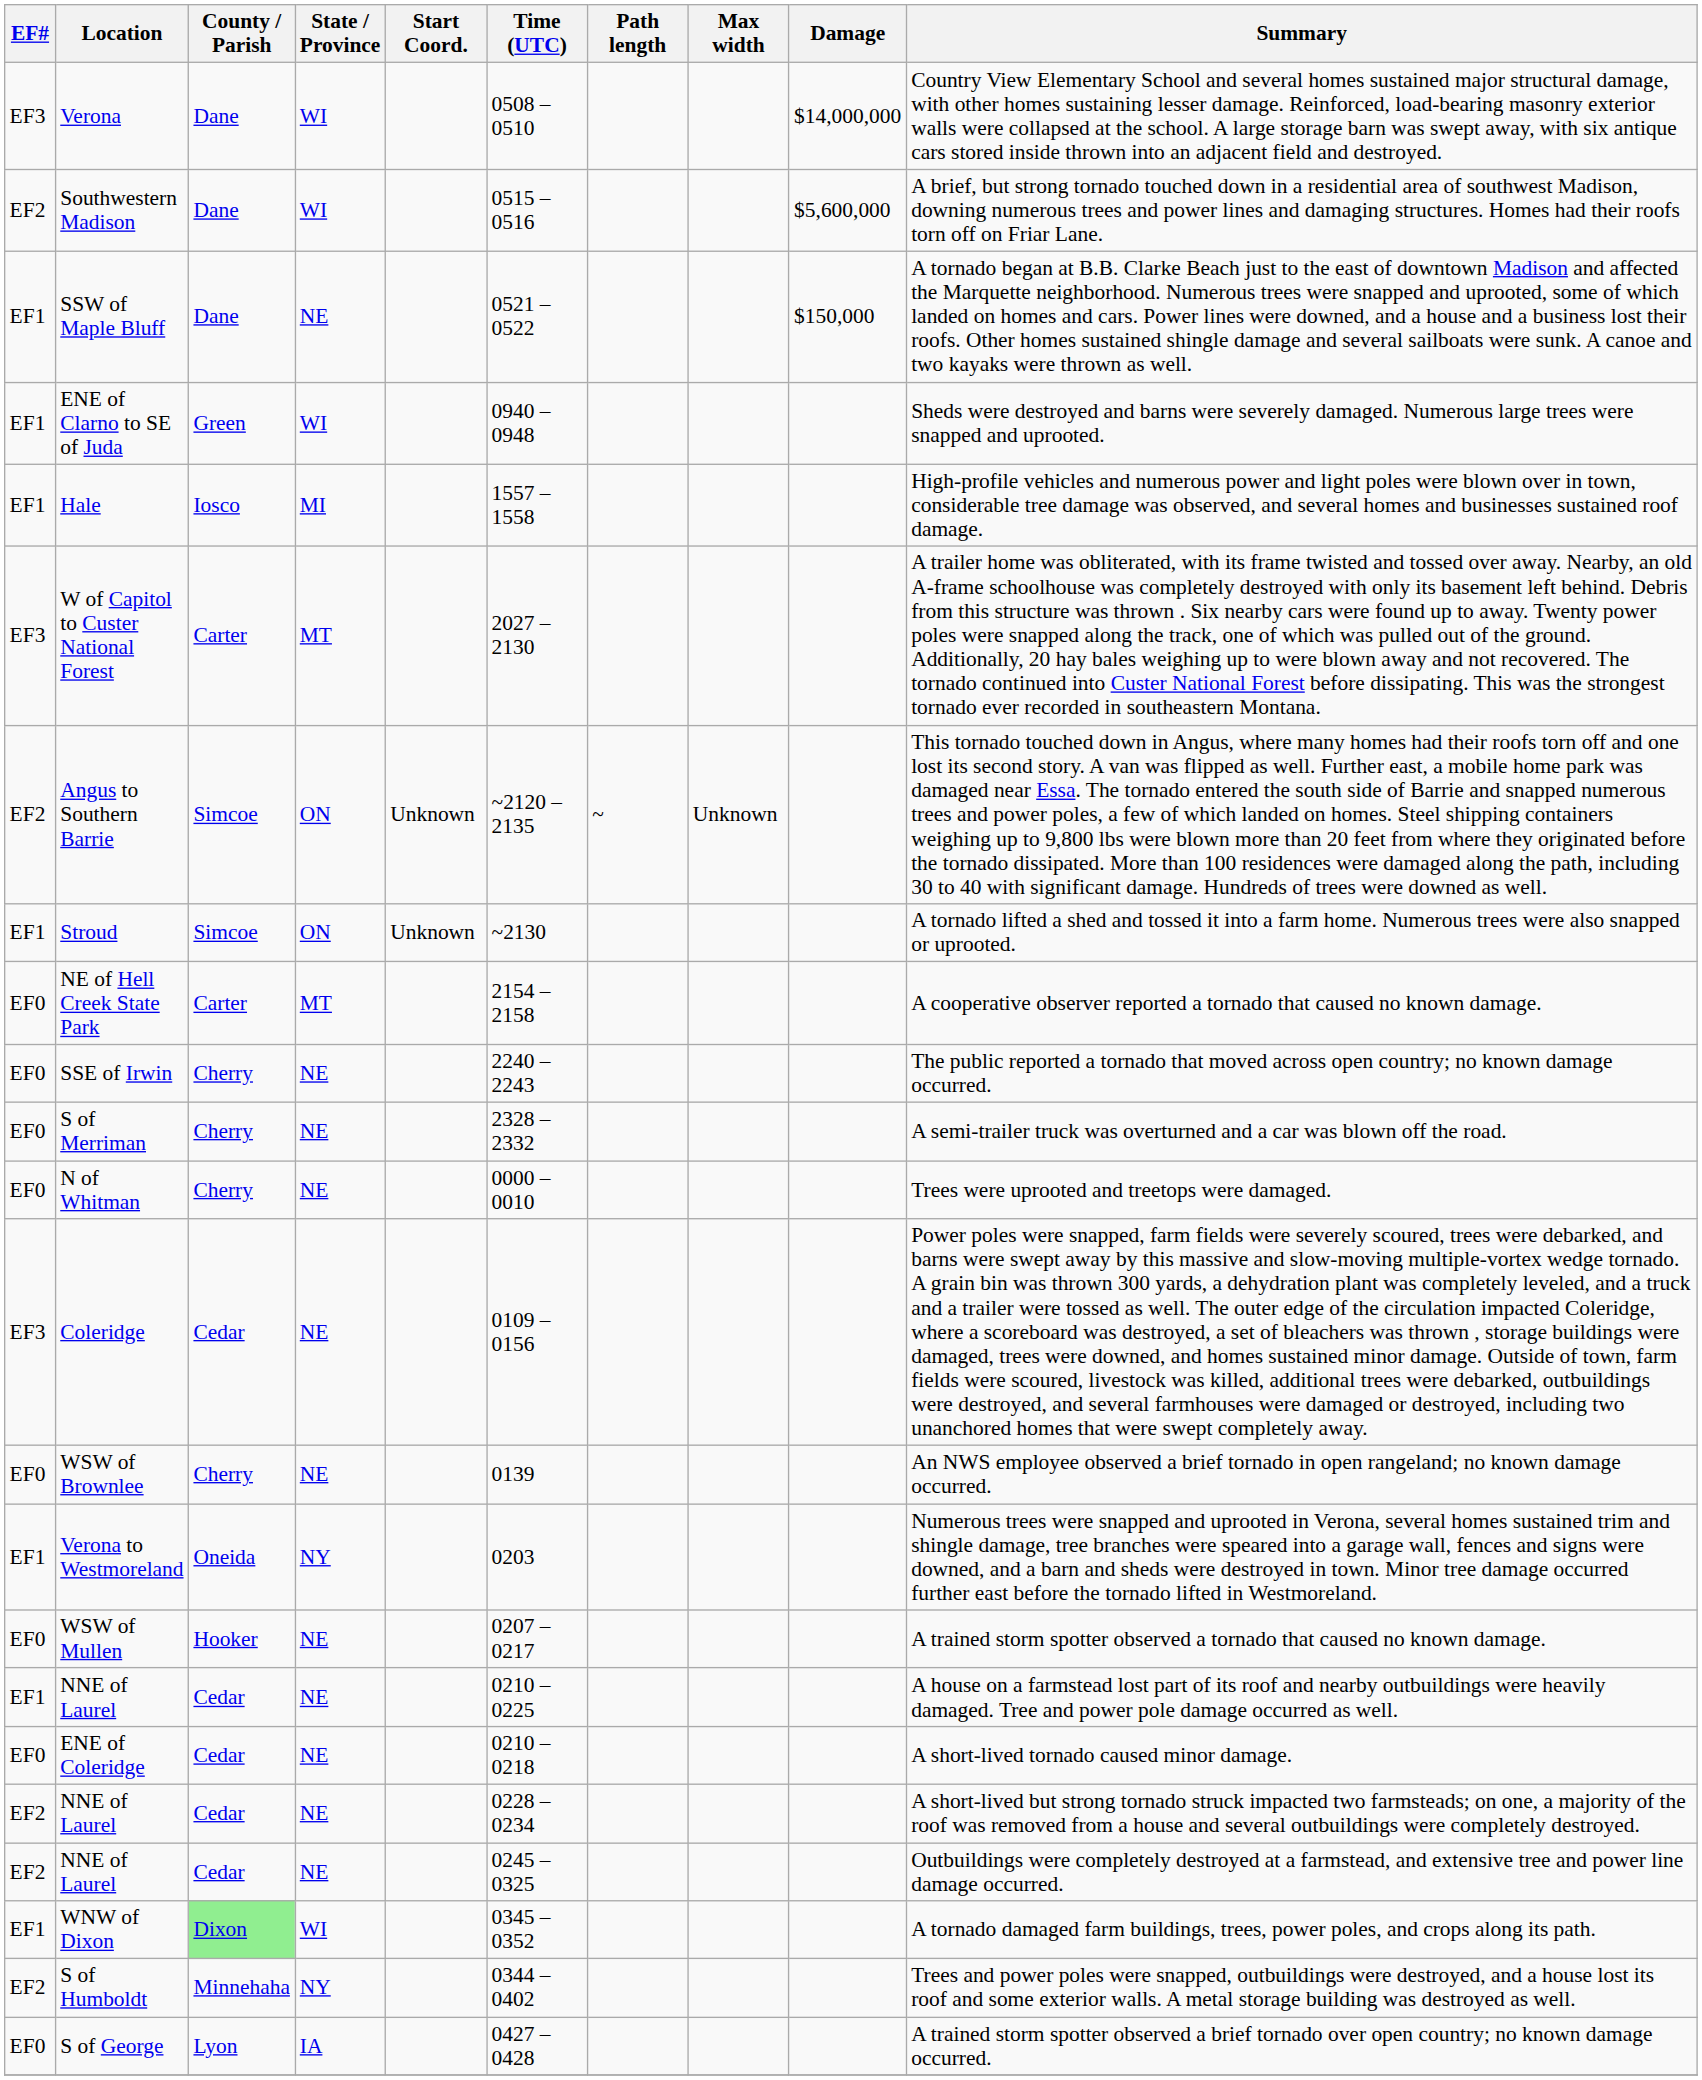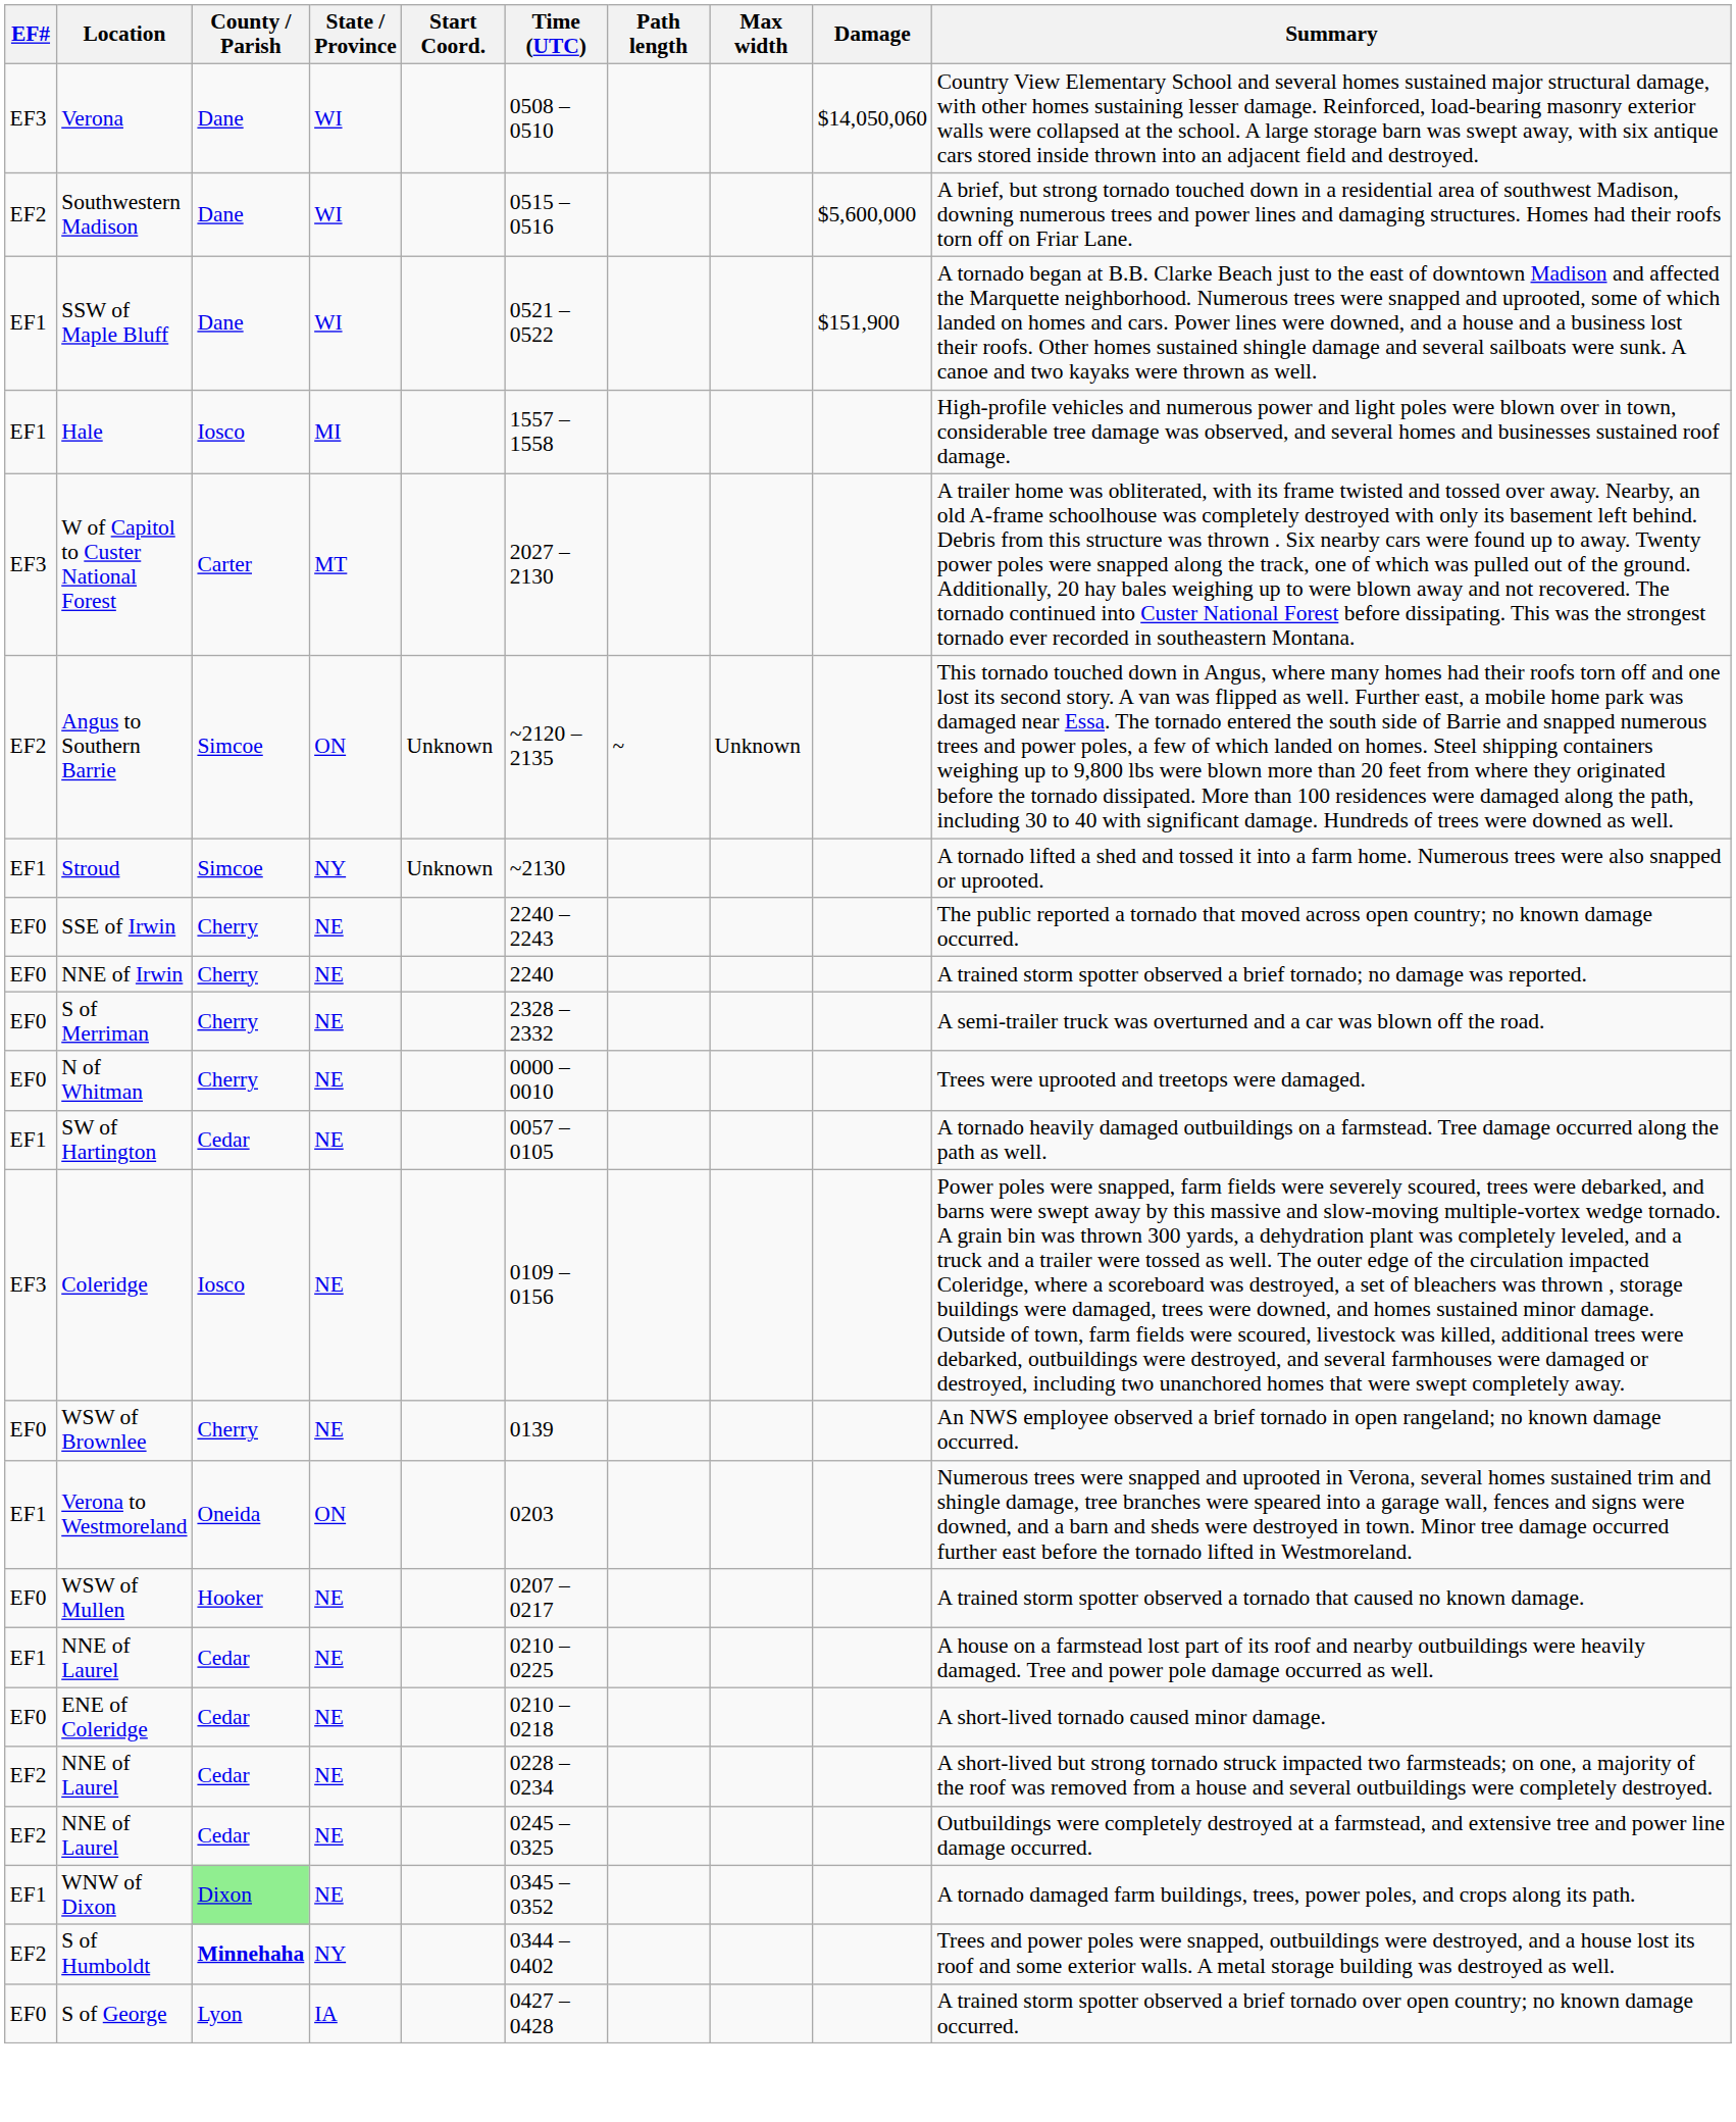Verona | Damage: $14,000,000 -> $14,050,060
SSW of Maple Bluff | State / Province: NE -> WI
SSW of Maple Bluff | Damage: $150,000 -> $151,900
- row: EF1 | ENE of Clarno to SE of Juda | Green | WI | 0940 – 0948 | Sheds were destroyed and barns were severely damaged. Numerous large trees were snapped and uprooted.
Stroud | State / Province: ON -> NY
- row: EF0 | NE of Hell Creek State Park | Carter | MT | 2154 – 2158 | A cooperative observer reported a tornado that caused no known damage.
+ row: EF0 | NNE of Irwin | Cherry | NE | 2240 | A trained storm spotter observed a brief tornado; no damage was reported.
+ row: EF1 | SW of Hartington | Cedar | NE | 0057 – 0105 | A tornado heavily damaged outbuildings on a farmstead. Tree damage occurred along the path as well.
Coleridge | County / Parish: Cedar -> Iosco
Verona to Westmoreland | State / Province: NY -> ON
WNW of Dixon | State / Province: WI -> NE
S of Humboldt | County / Parish: normal -> bold
